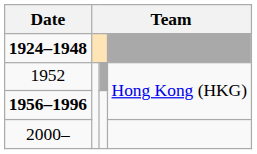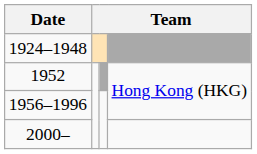1924–1948 | Date: bold -> normal
1956–1996 | Date: bold -> normal
